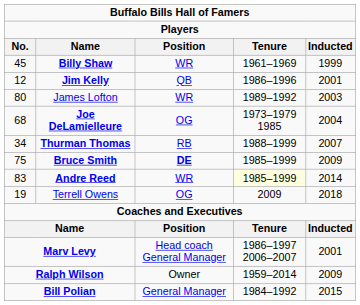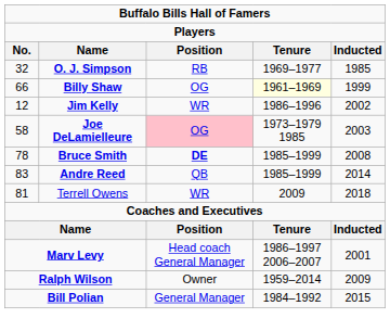+ row: 32 | O. J. Simpson | RB | 1969–1977 | 1985
Billy Shaw | column 1: 45 -> 66
Billy Shaw | column 3: WR -> OG
Billy Shaw | column 4: no background -> lightyellow background
Jim Kelly | column 3: QB -> WR
Jim Kelly | column 5: 2001 -> 2002
- row: 80 | James Lofton | WR | 1989–1992 | 2003
Joe DeLamielleure | column 1: 68 -> 58
Joe DeLamielleure | column 3: no background -> pink background
Joe DeLamielleure | column 5: 2004 -> 2003
- row: 34 | Thurman Thomas | RB | 1988–1999 | 2007
Bruce Smith | column 1: 75 -> 78
Bruce Smith | column 5: 2009 -> 2008
Andre Reed | column 3: WR -> QB
Andre Reed | column 4: lightyellow background -> no background
Terrell Owens | column 1: 19 -> 81
Terrell Owens | column 3: OG -> WR
